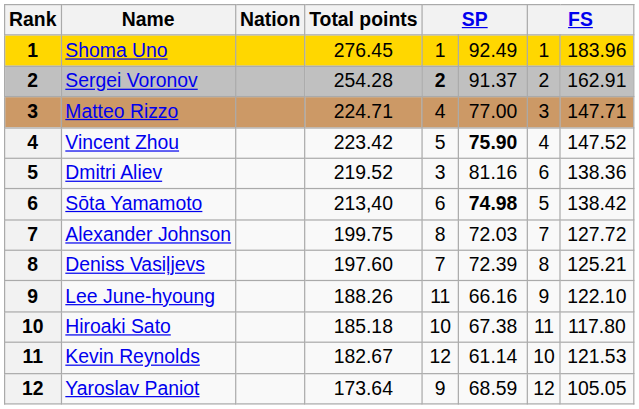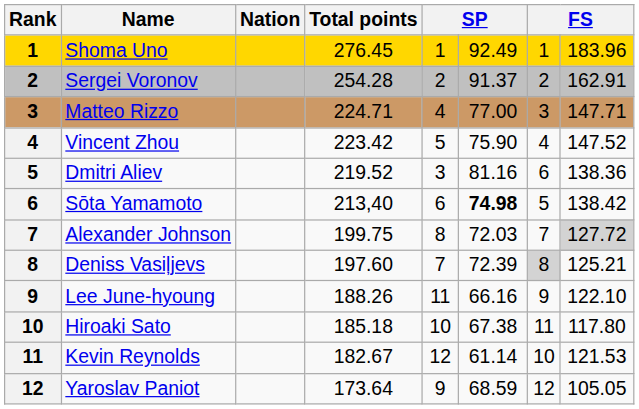Sergei Voronov | column 5: bold -> normal
Vincent Zhou | column 6: bold -> normal
Alexander Johnson | column 8: no background -> lightgrey background
Deniss Vasiļjevs | column 7: no background -> lightgrey background
